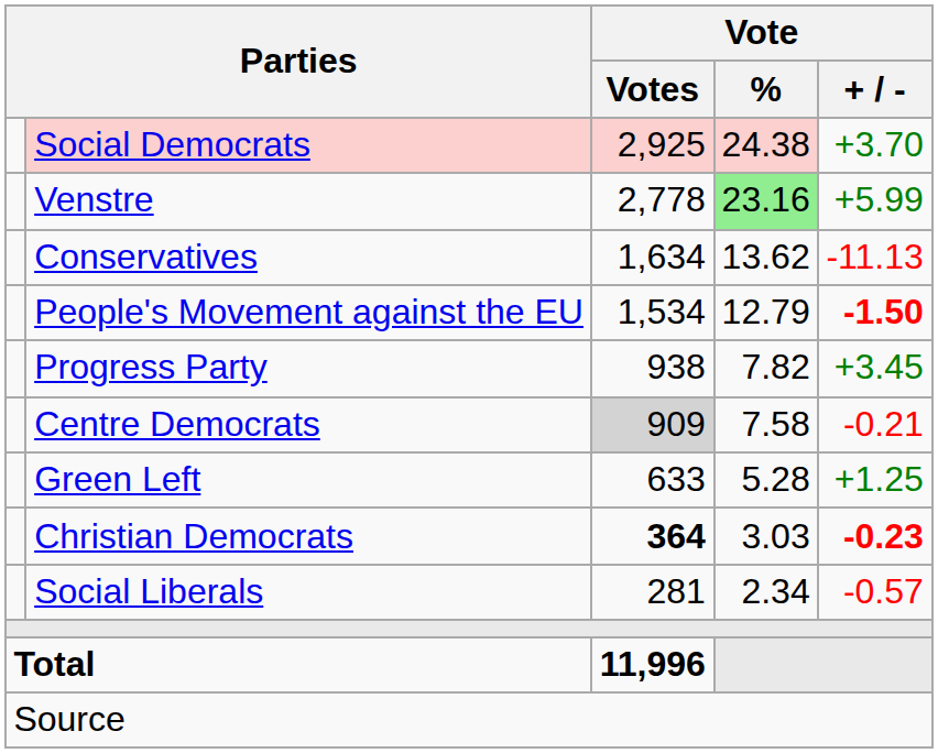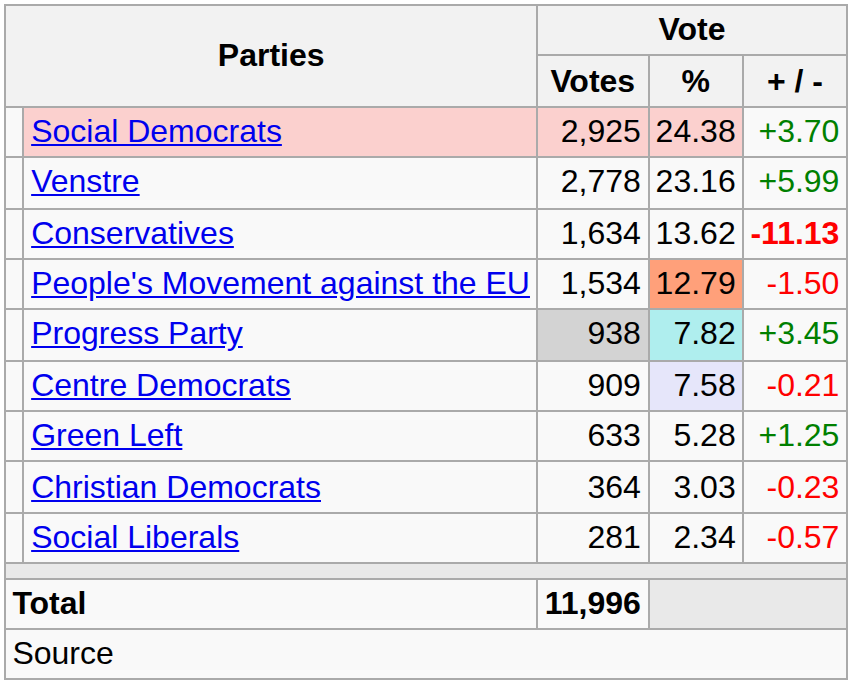Venstre | Vote / %: lightgreen background -> no background
Conservatives | Vote / + / -: normal -> bold
People's Movement against the EU | Vote / %: no background -> lightsalmon background
People's Movement against the EU | Vote / + / -: bold -> normal
Progress Party | Vote / Votes: no background -> lightgrey background
Progress Party | Vote / %: no background -> paleturquoise background
Centre Democrats | Vote / Votes: lightgrey background -> no background
Centre Democrats | Vote / %: no background -> lavender background
Christian Democrats | Vote / Votes: bold -> normal
Christian Democrats | Vote / + / -: bold -> normal
